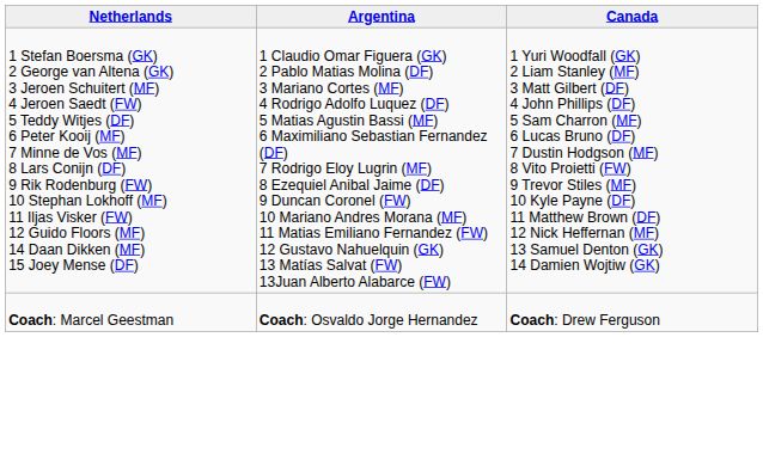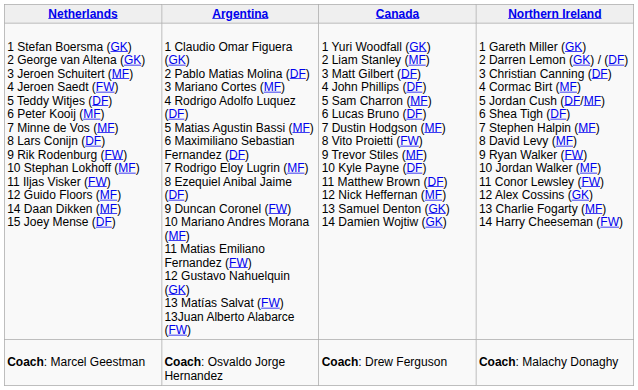+ column: Northern Ireland | 1 Gareth Miller (GK) 2 Darren Lemon (GK) / (DF) 3 Christian Canning (DF) 4 Cormac Birt (MF) 5 Jordan Cush (DF/MF) 6 Shea Tigh (DF) 7 Stephen Halpin (MF) 8 David Levy (MF) 9 Ryan Walker (FW) 10 Jordan Walker (MF) 11 Conor Lewsley (FW) 12 Alex Cossins (GK) 13 Charlie Fogarty (MF) 14 Harry Cheeseman (FW) | Coach: Malachy Donaghy
